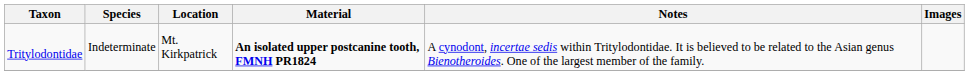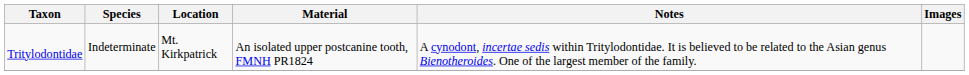Tritylodontidae | Material: bold -> normal
